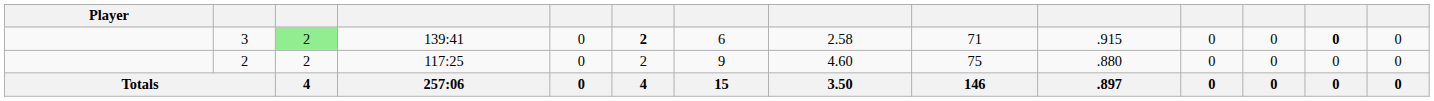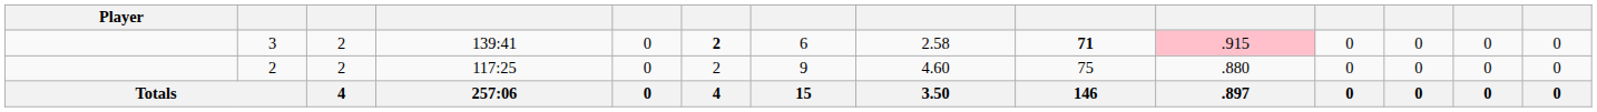3 | column 3: lightgreen background -> no background
3 | column 9: normal -> bold
3 | column 10: no background -> pink background
3 | column 13: bold -> normal
